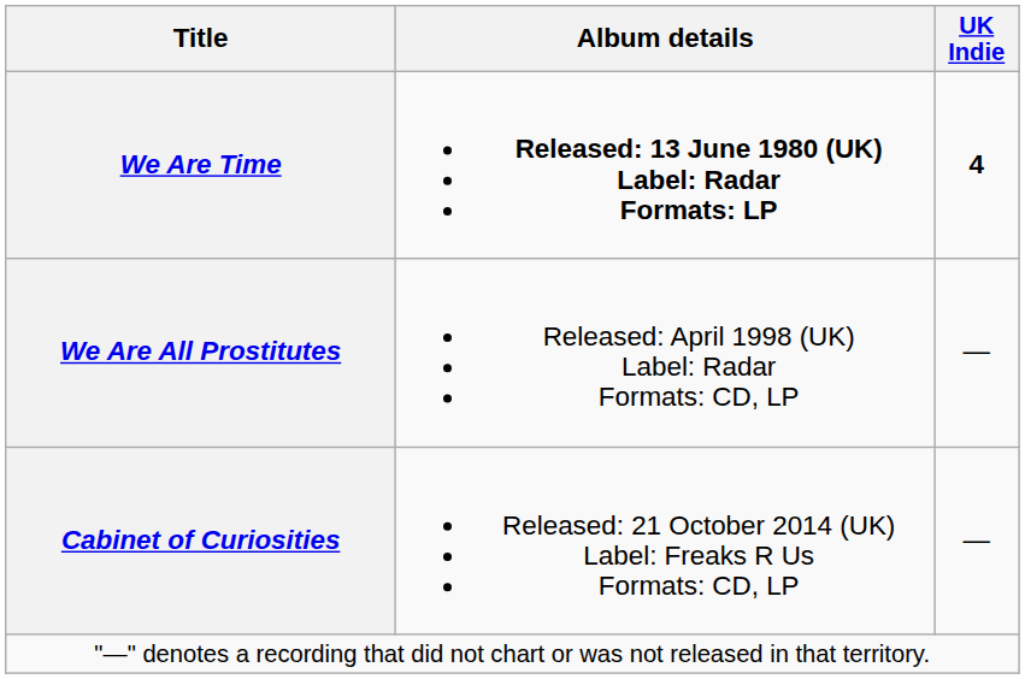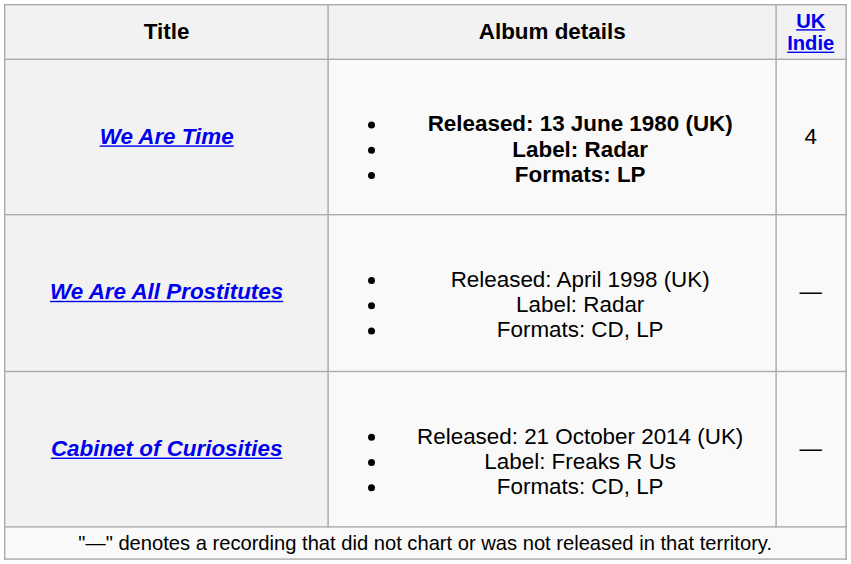We Are Time | UK Indie: bold -> normal
